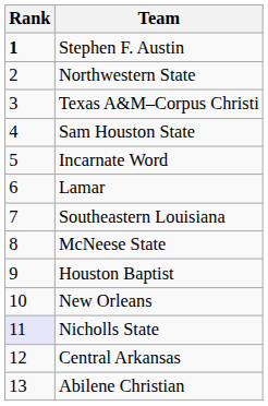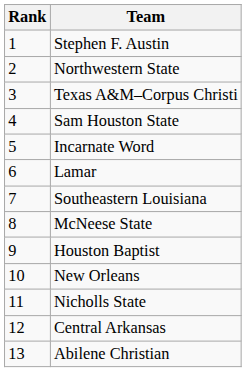Stephen F. Austin | Rank: bold -> normal
Nicholls State | Rank: lavender background -> no background
